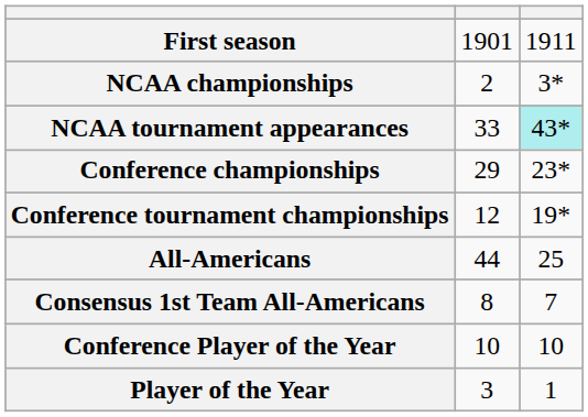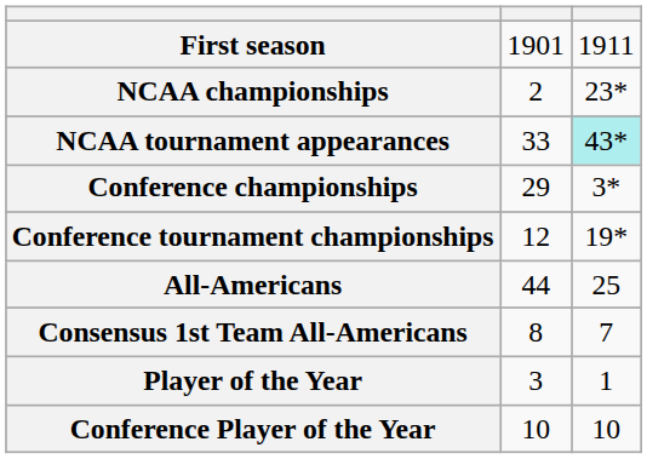NCAA championships | column 3: 3* -> 23*
Conference championships | column 3: 23* -> 3*
rows swapped: Player of the Year <-> Conference Player of the Year
